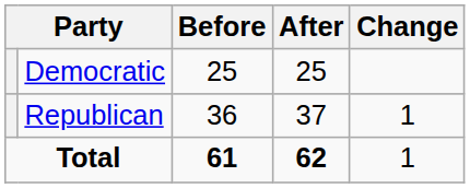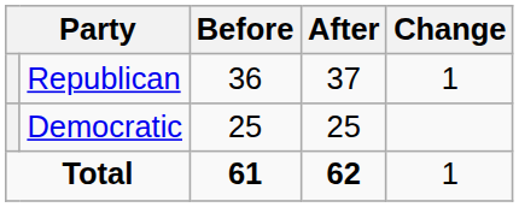rows swapped: Republican <-> Democratic
